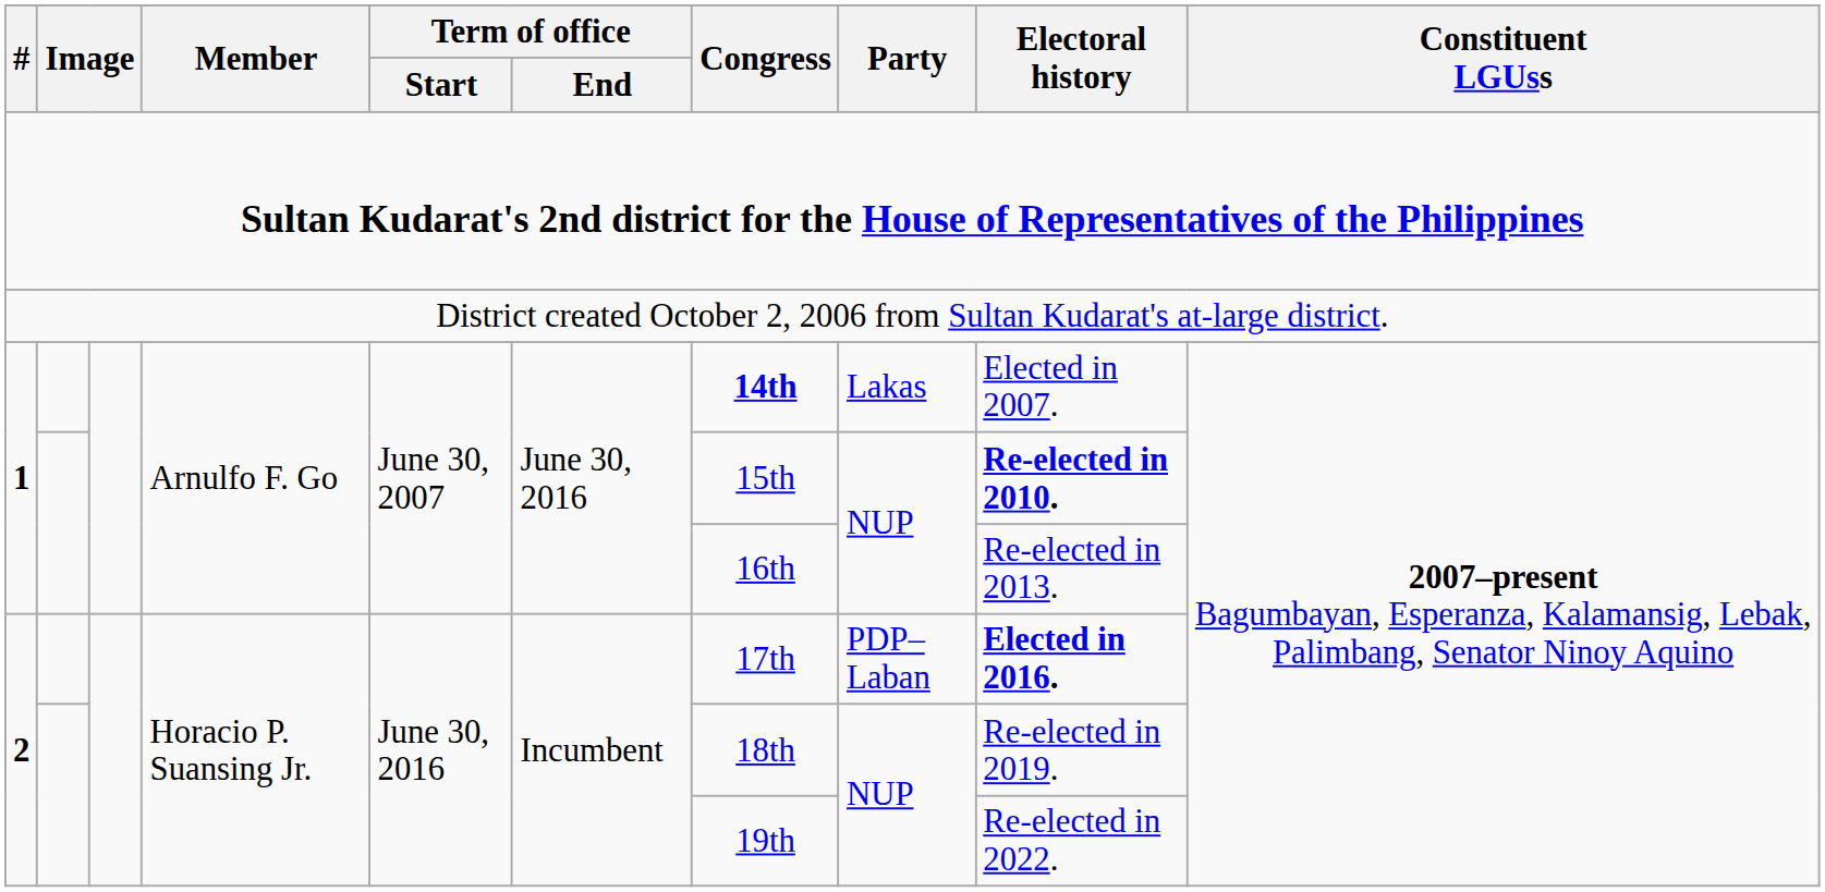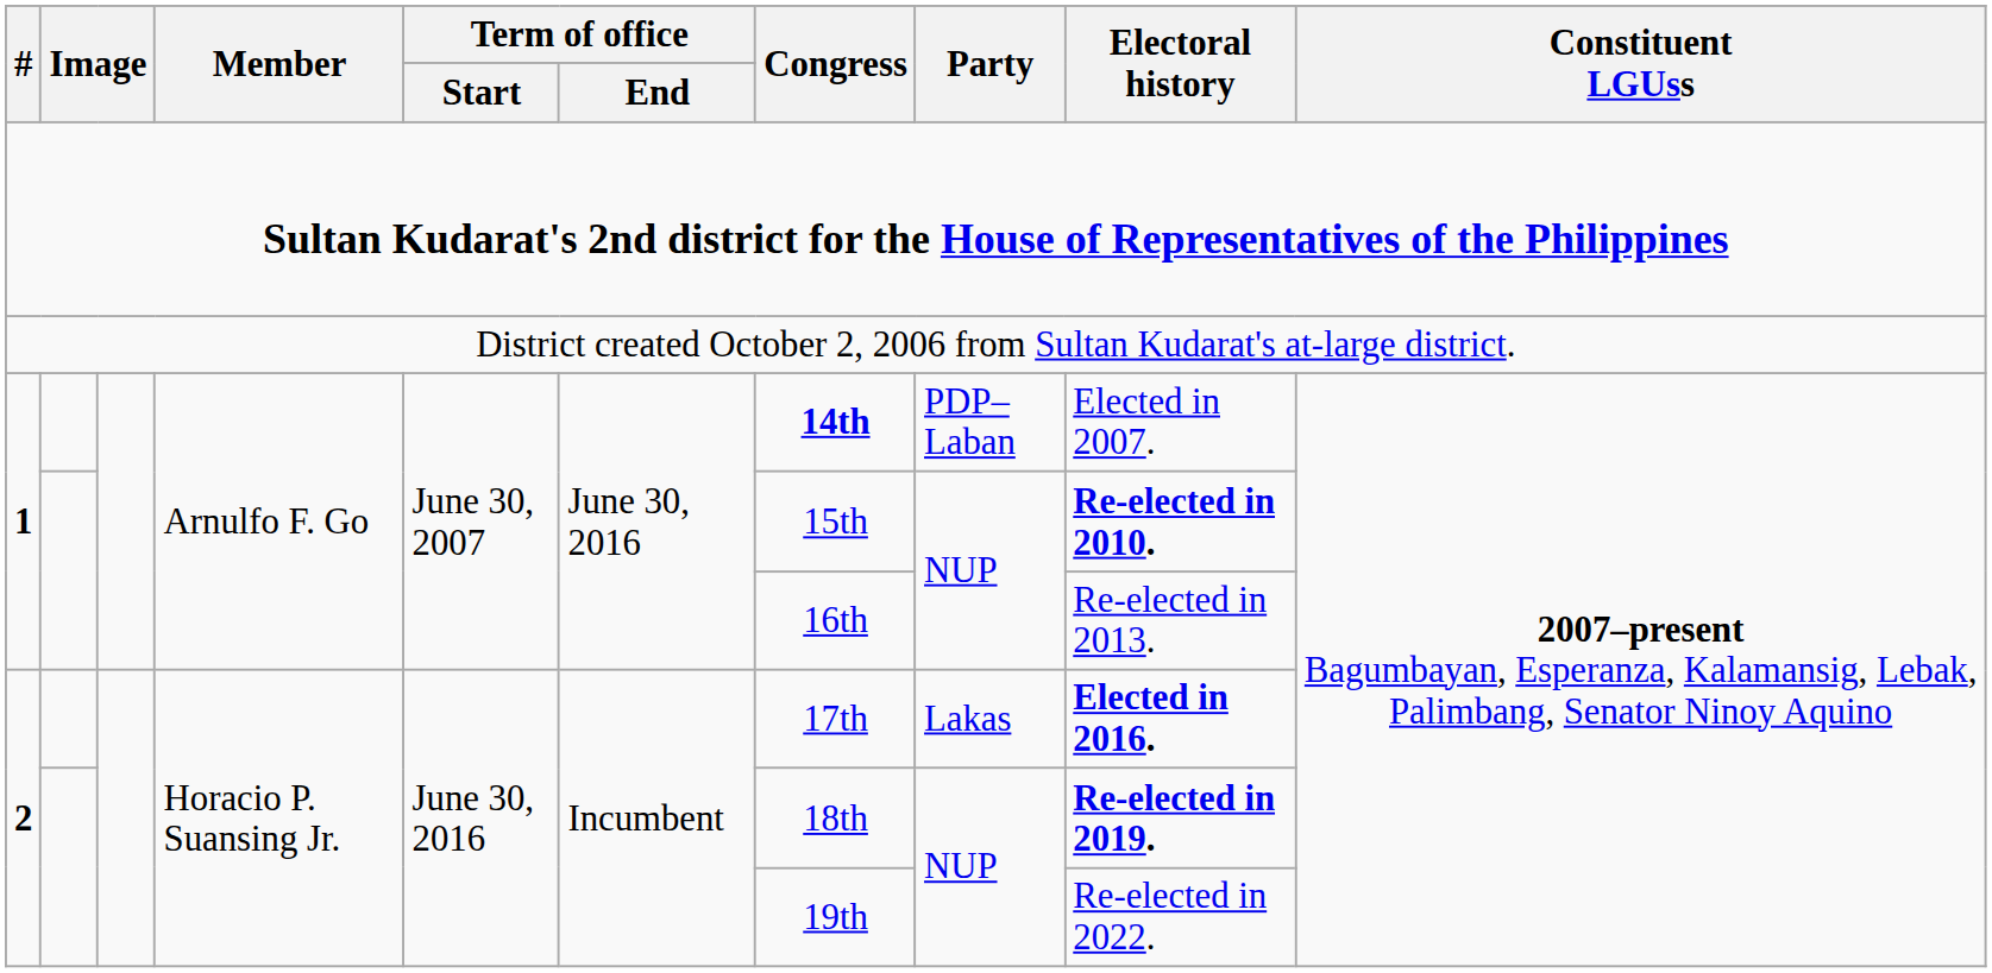row 5 | Party: Lakas -> PDP–Laban
row 8 | Party: PDP–Laban -> Lakas
row 9 | Electoral history: normal -> bold
